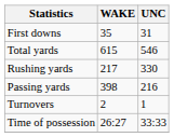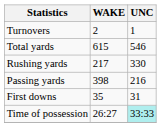rows swapped: First downs <-> Turnovers
Time of possession | UNC: no background -> paleturquoise background
